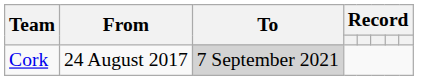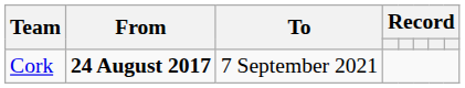Cork | From: normal -> bold
Cork | To: lightgrey background -> no background
